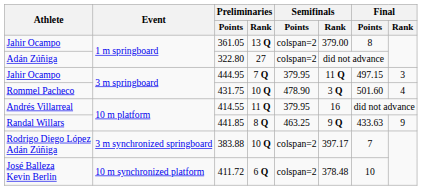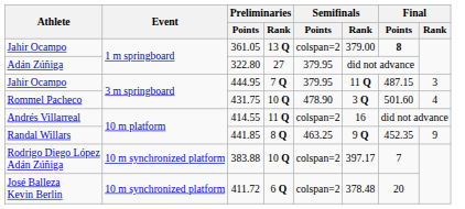361.05 | Final / Points: normal -> bold
322.80 | Semifinals / Points: colspan=2 -> 379.95
444.95 | Final / Points: 497.15 -> 487.15
414.55 | Semifinals / Points: 379.95 -> colspan=2
441.85 | Final / Points: 433.63 -> 452.35
383.88 | Event: 3 m synchronized springboard -> 10 m synchronized platform
411.72 | Final / Points: 10 -> 20
